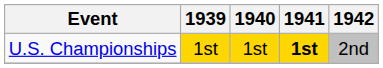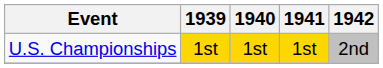U.S. Championships | 1941: bold -> normal
